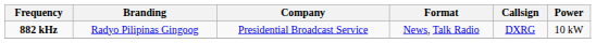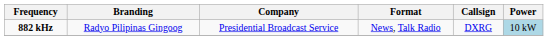882 kHz | Power: no background -> lightblue background
